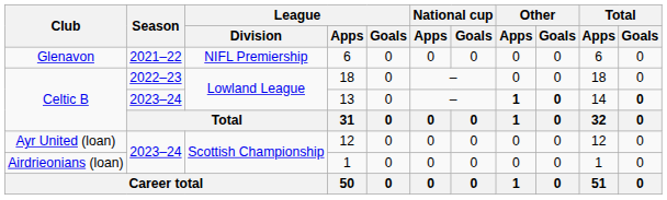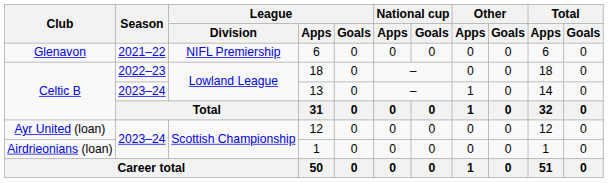13 | Other / Apps: bold -> normal
13 | Other / Goals: bold -> normal
13 | Total / Goals: bold -> normal
